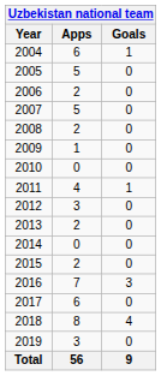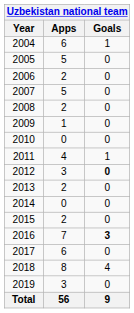2012 | Goals: normal -> bold
2016 | Goals: normal -> bold
